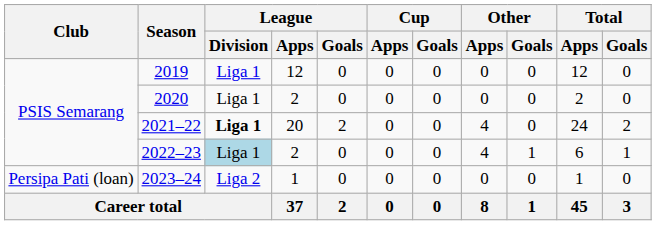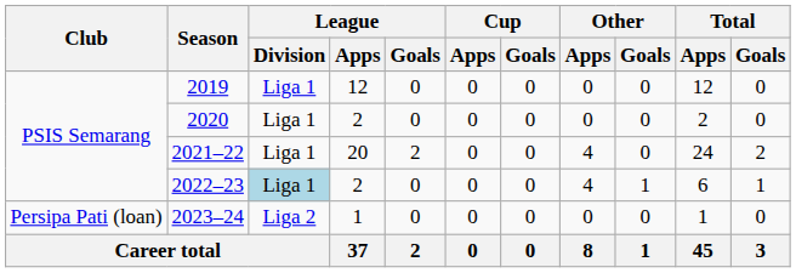2021–22 | League / Division: bold -> normal
